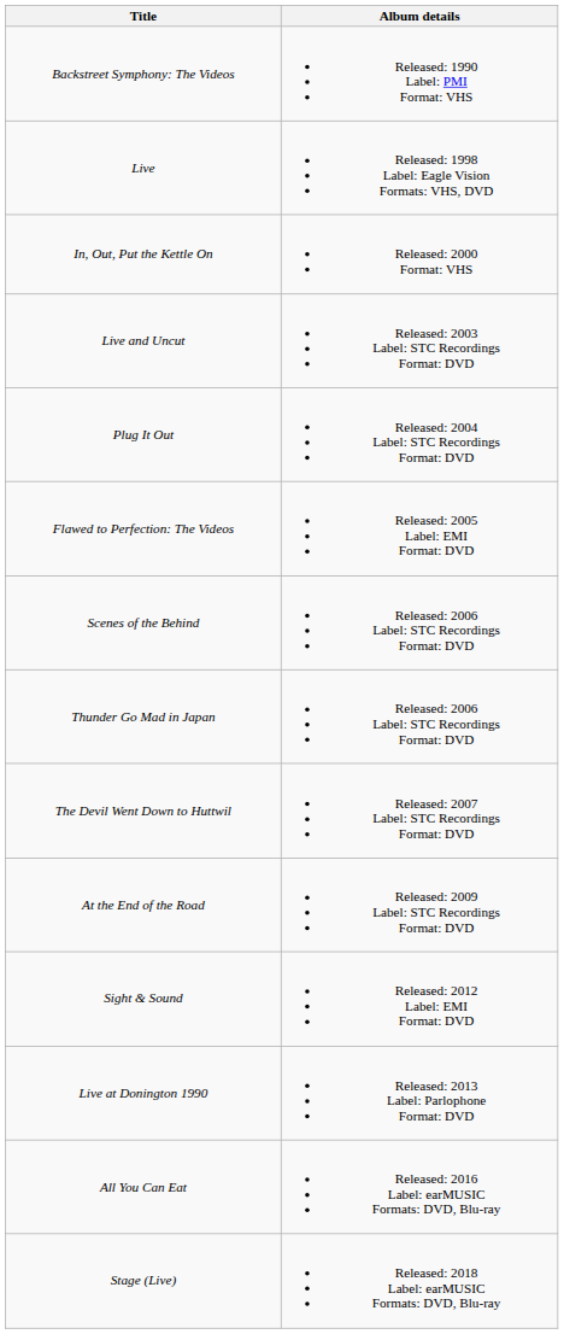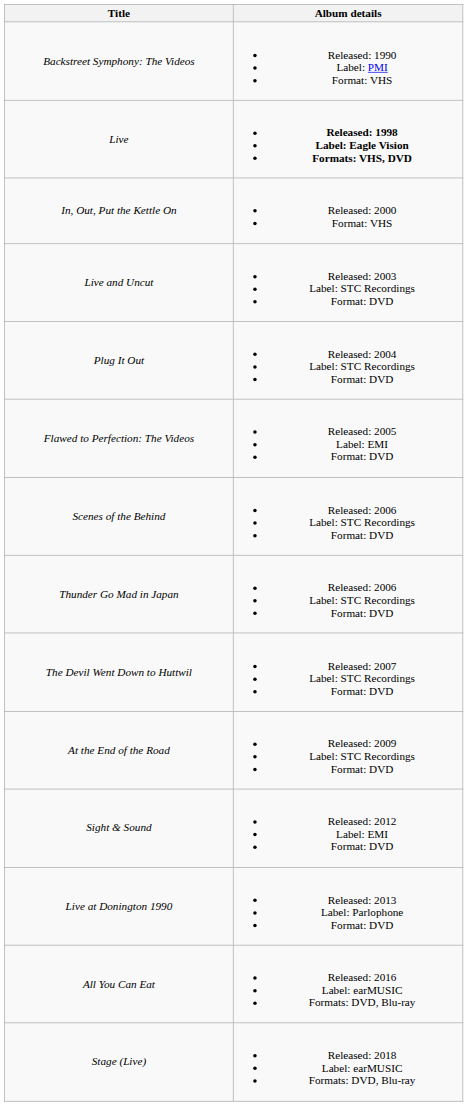Live | Album details: normal -> bold
